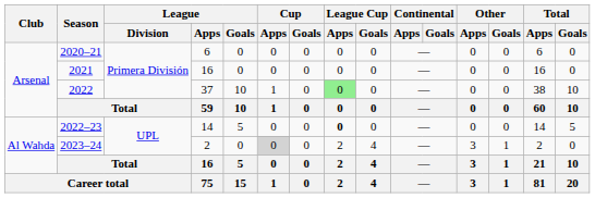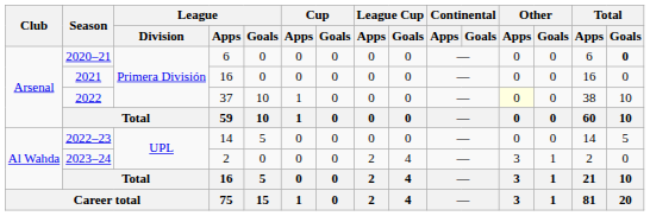2020–21 | Total / Goals: normal -> bold
2022 | League Cup / Apps: lightgreen background -> no background
2022 | Other / Apps: no background -> lightyellow background
2022–23 | League Cup / Apps: bold -> normal
2023–24 | Cup / Apps: lightgrey background -> no background
